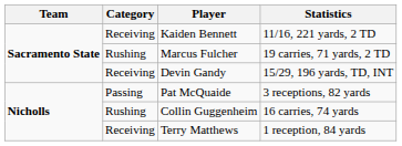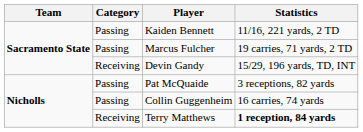Kaiden Bennett | Category: Receiving -> Passing
Marcus Fulcher | Category: Rushing -> Passing
Collin Guggenheim | Category: Rushing -> Passing
Terry Matthews | Statistics: normal -> bold
